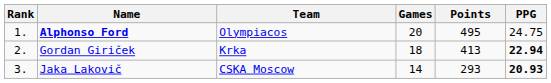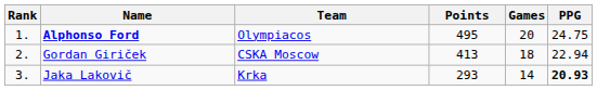columns swapped: Games <-> Points
Gordan Giriček | Team: Krka -> CSKA Moscow
Gordan Giriček | PPG: bold -> normal
Jaka Lakovič | Team: CSKA Moscow -> Krka
